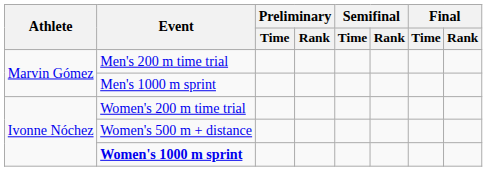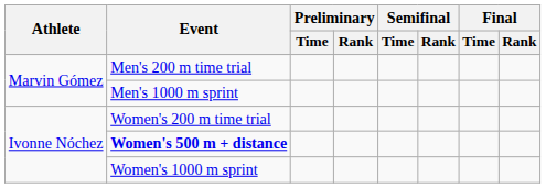Women's 500 m + distance | Event: normal -> bold
Women's 1000 m sprint | Event: bold -> normal
